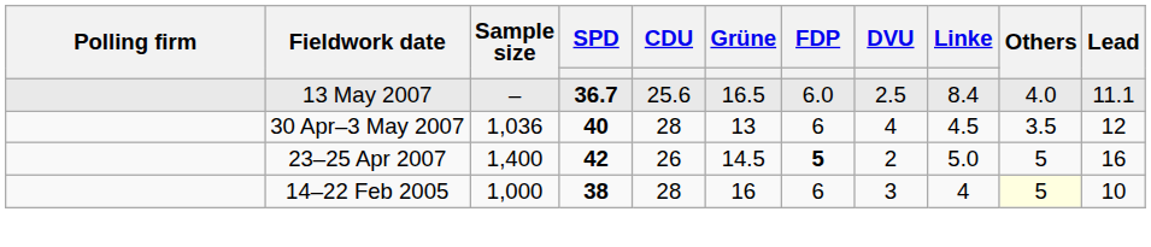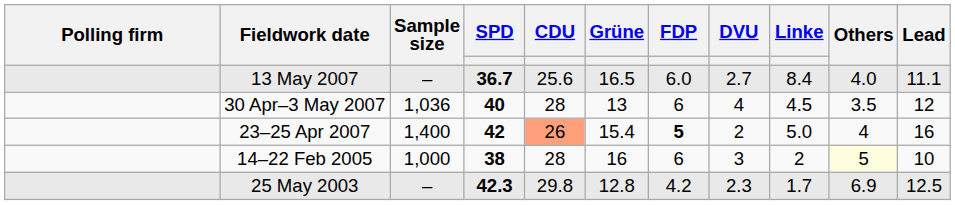13 May 2007 | DVU: 2.5 -> 2.7
23–25 Apr 2007 | CDU: no background -> lightsalmon background
23–25 Apr 2007 | Grüne: 14.5 -> 15.4
23–25 Apr 2007 | Others: 5 -> 4
14–22 Feb 2005 | Linke: 4 -> 2
+ row: 25 May 2003 | – | 42.3 | 29.8 | 12.8 | 4.2 | 2.3 | 1.7 | 6.9 | 12.5
